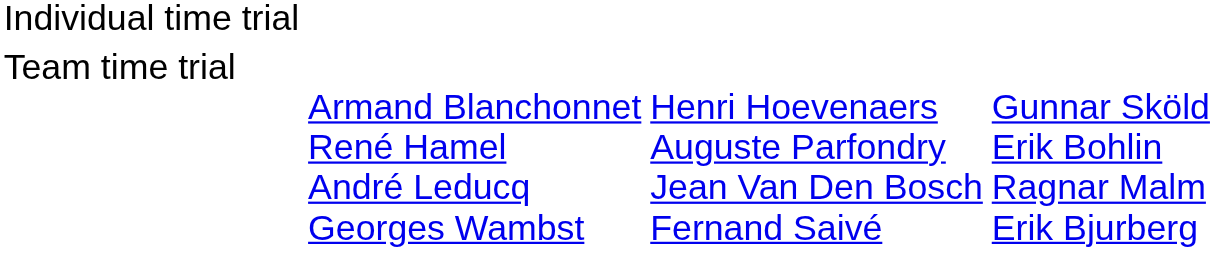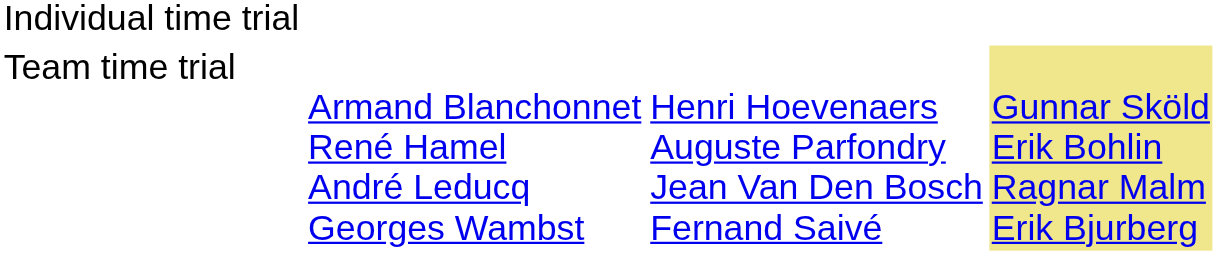Team time trial | column 4: no background -> khaki background
